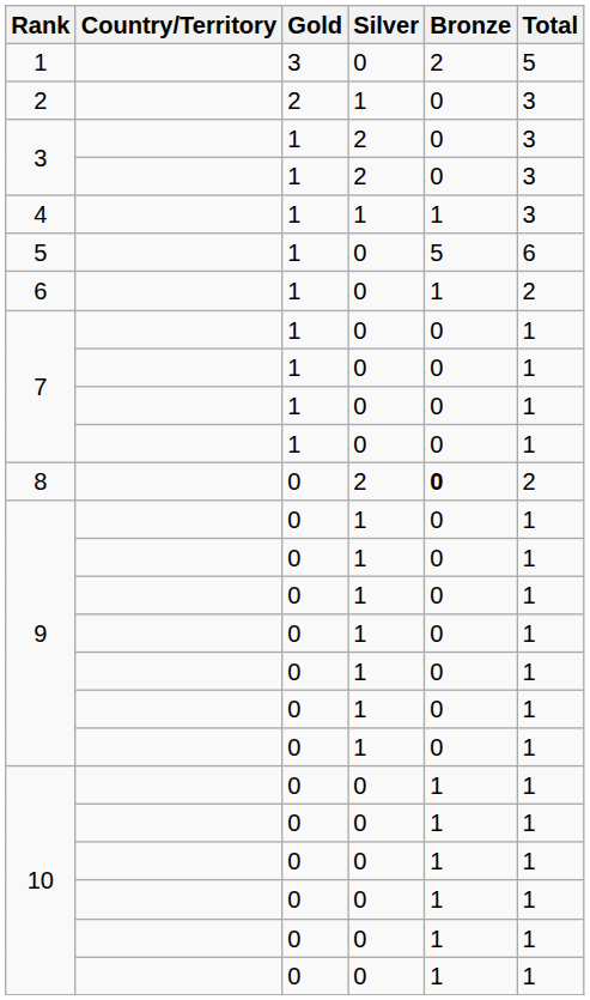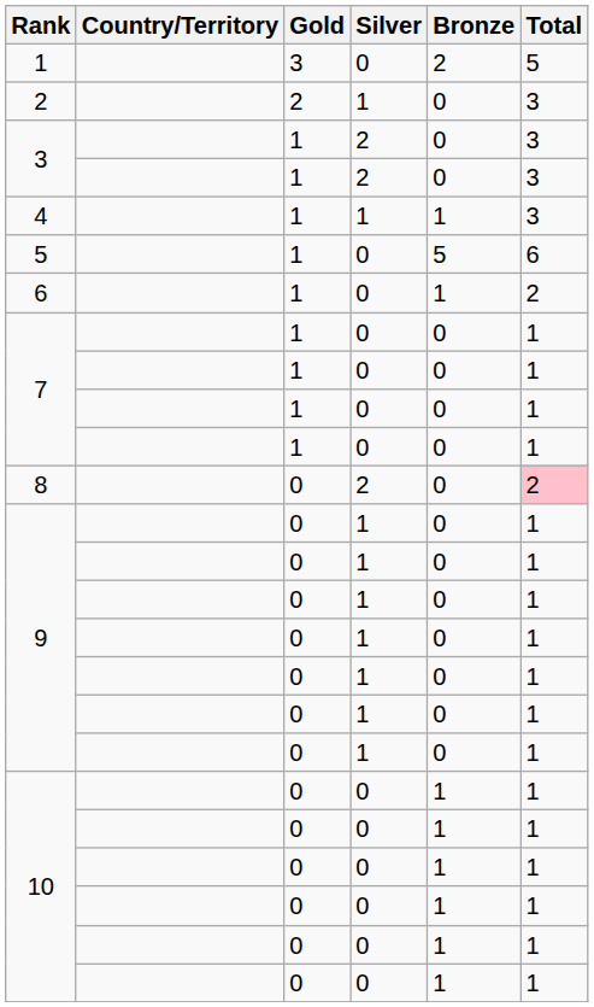8 | Bronze: bold -> normal
8 | Total: no background -> pink background
